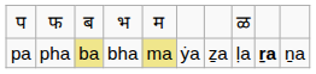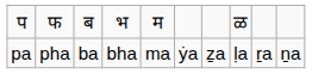pa | column 3: khaki background -> no background
pa | column 5: khaki background -> no background
pa | column 9: bold -> normal
